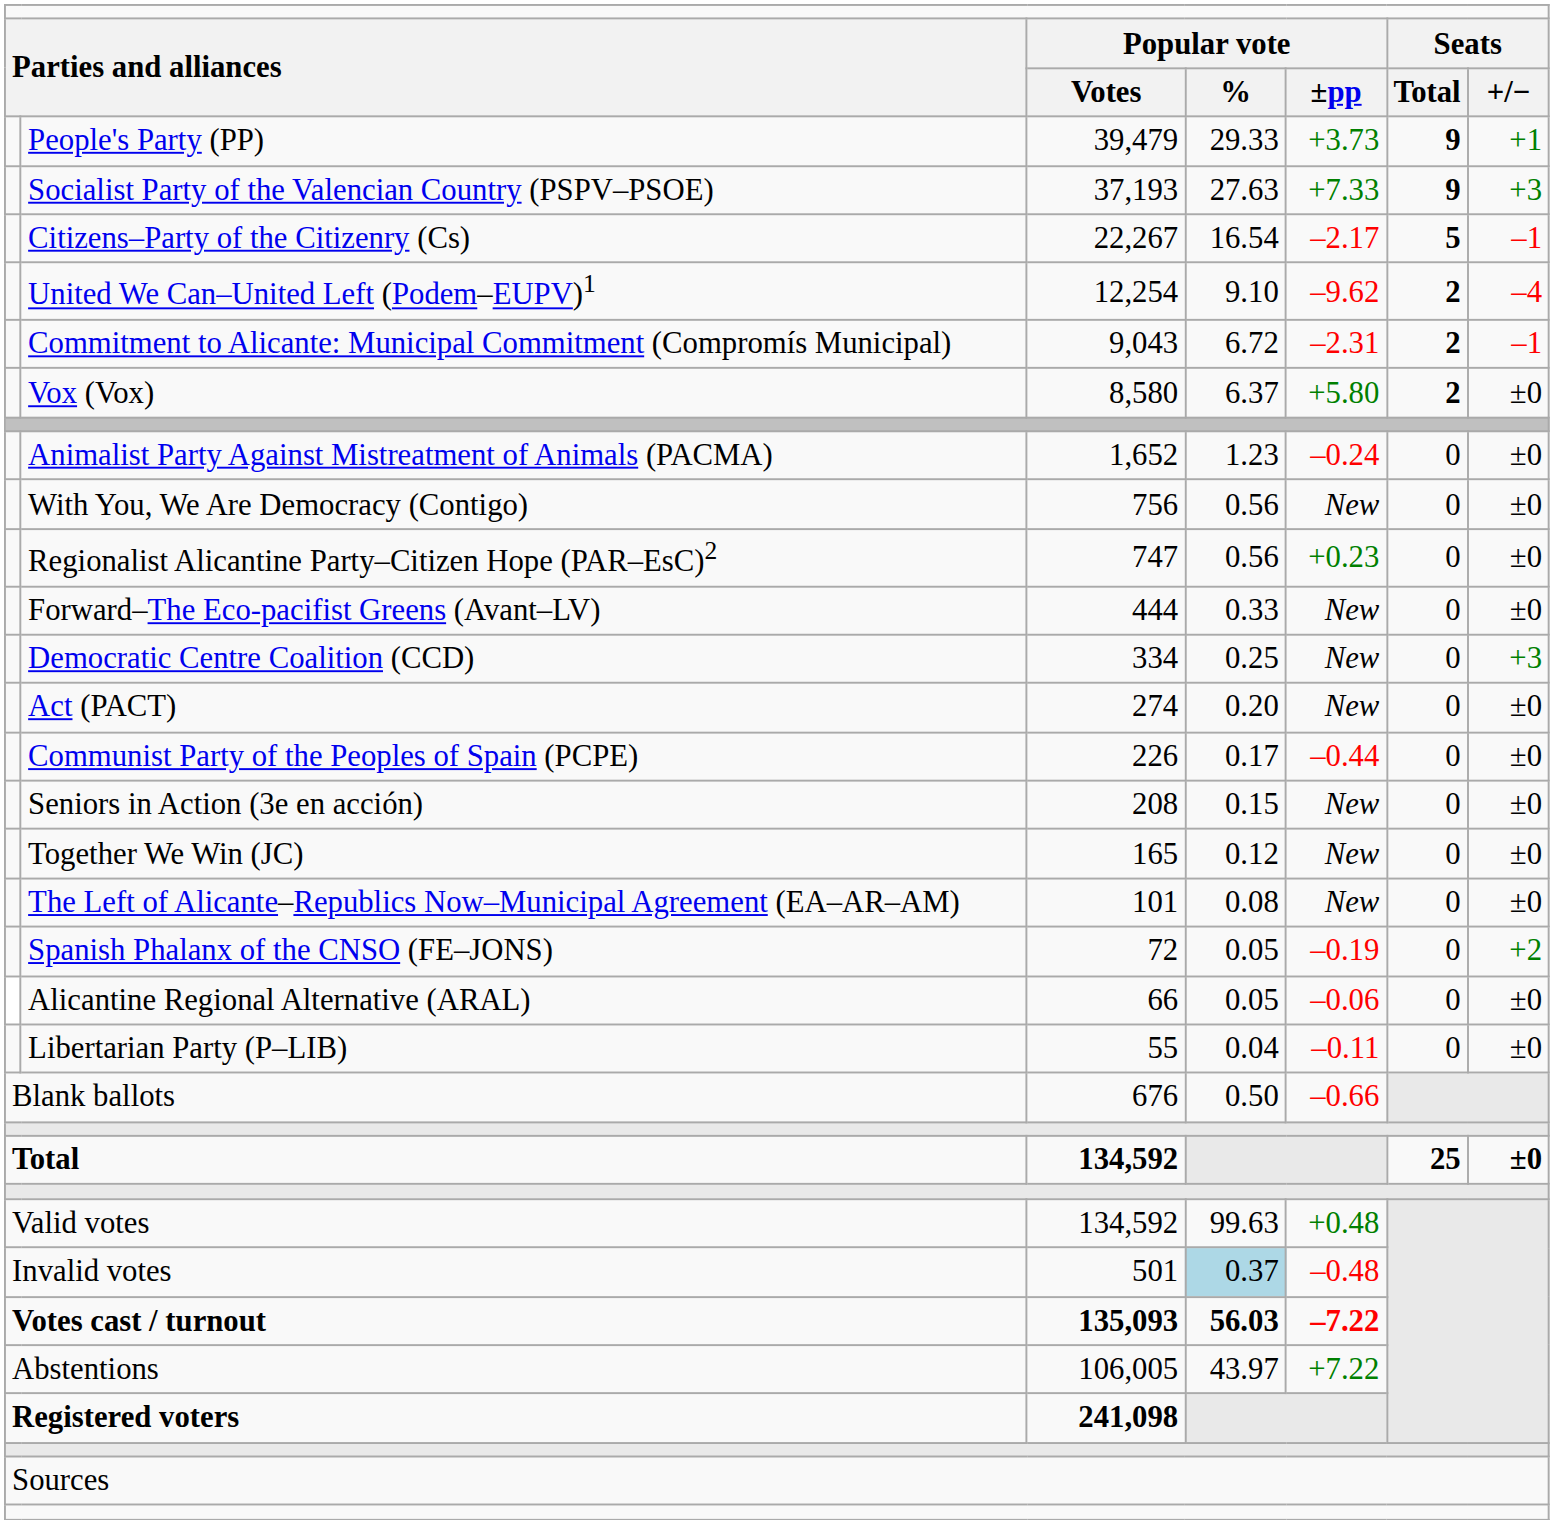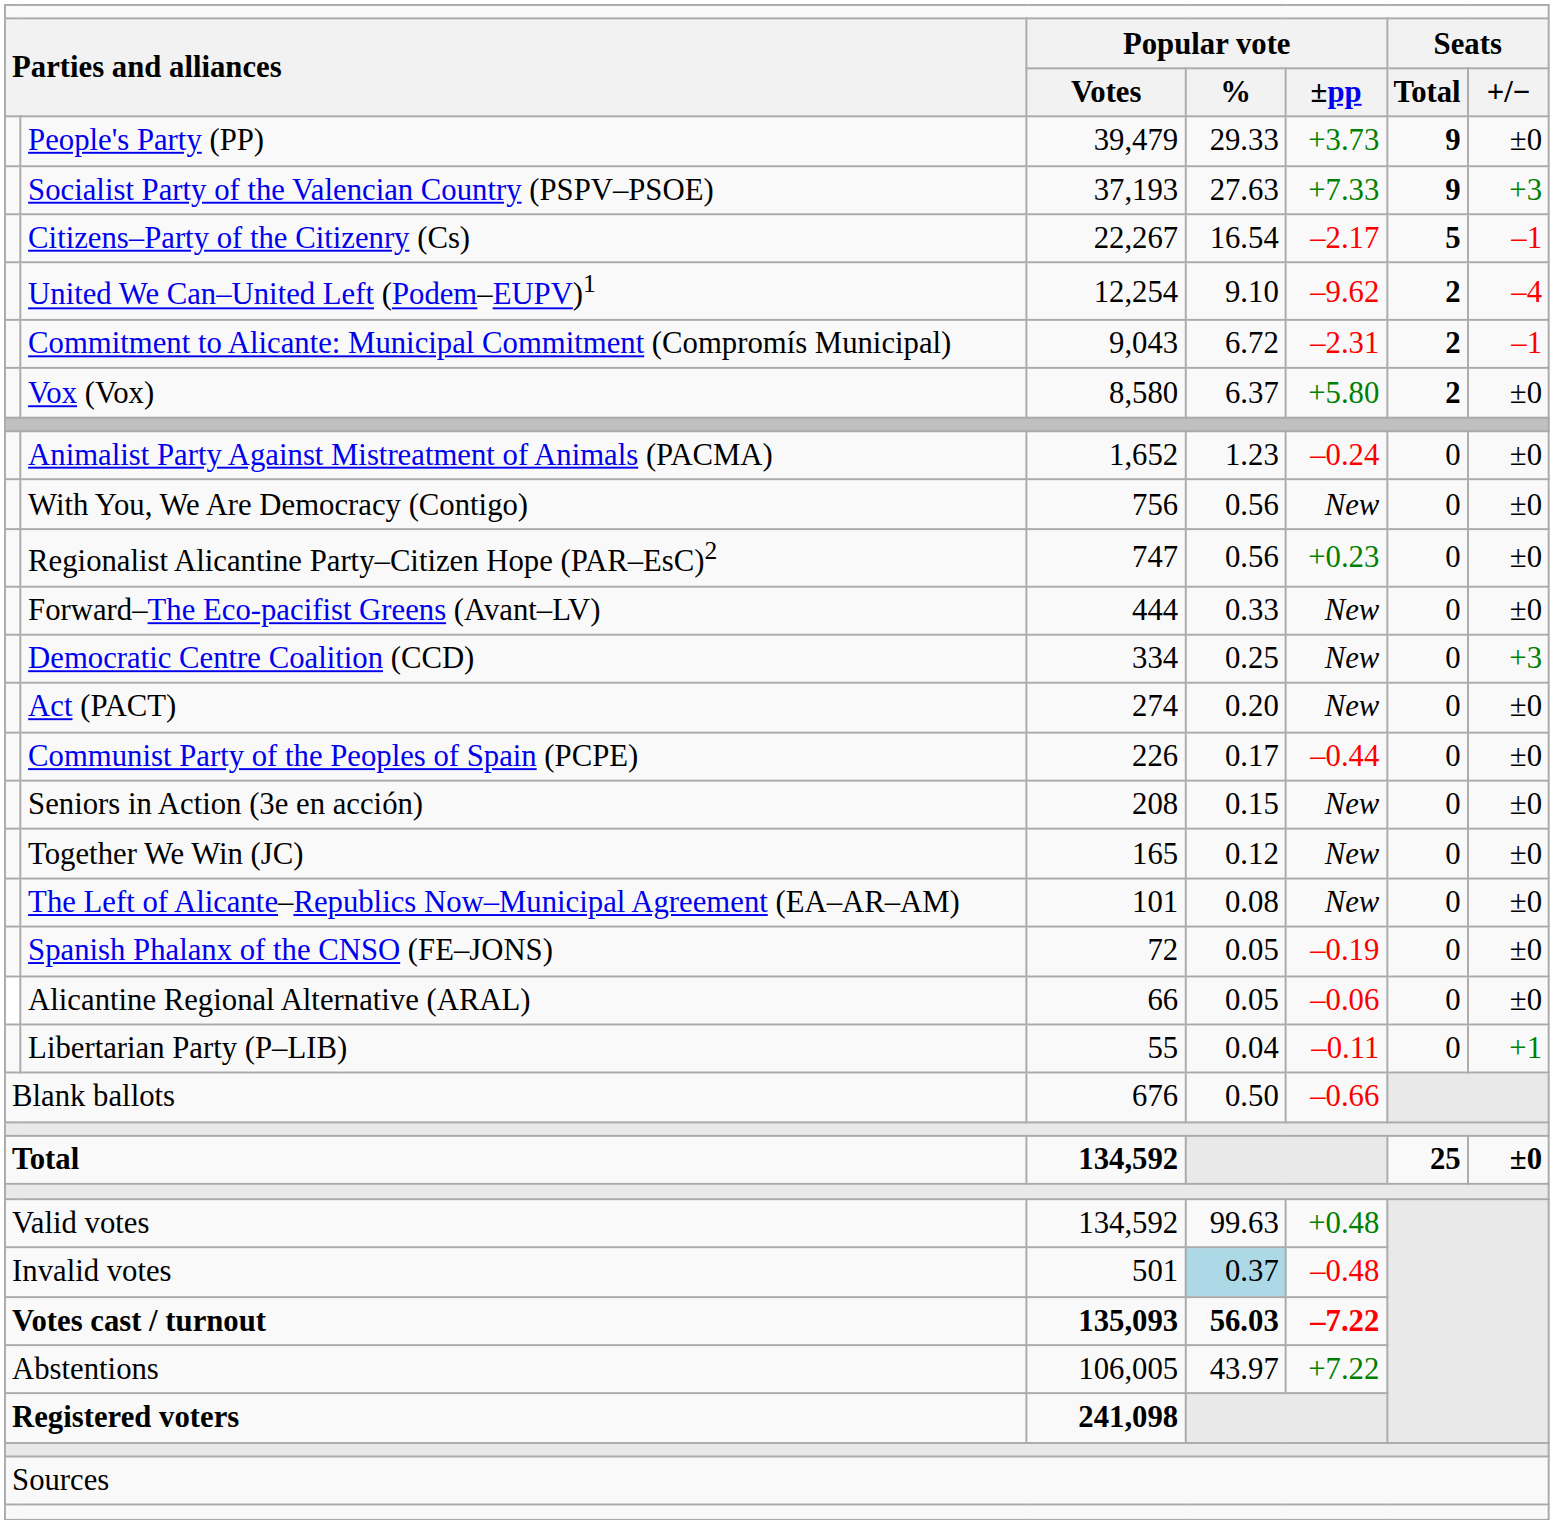People's Party (PP) | column 7: +1 -> ±0
Spanish Phalanx of the CNSO (FE–JONS) | column 7: +2 -> ±0
Libertarian Party (P–LIB) | column 7: ±0 -> +1
